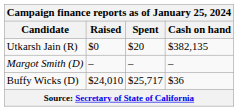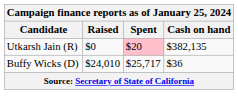Utkarsh Jain (R) | Spent: no background -> pink background
- row: Margot Smith (D) | – | – | –
